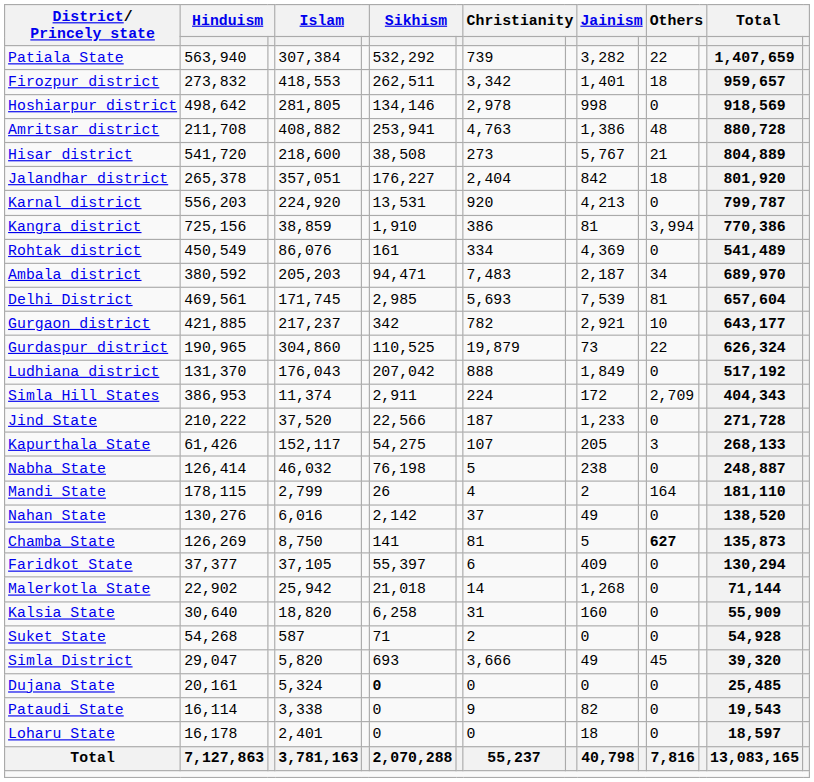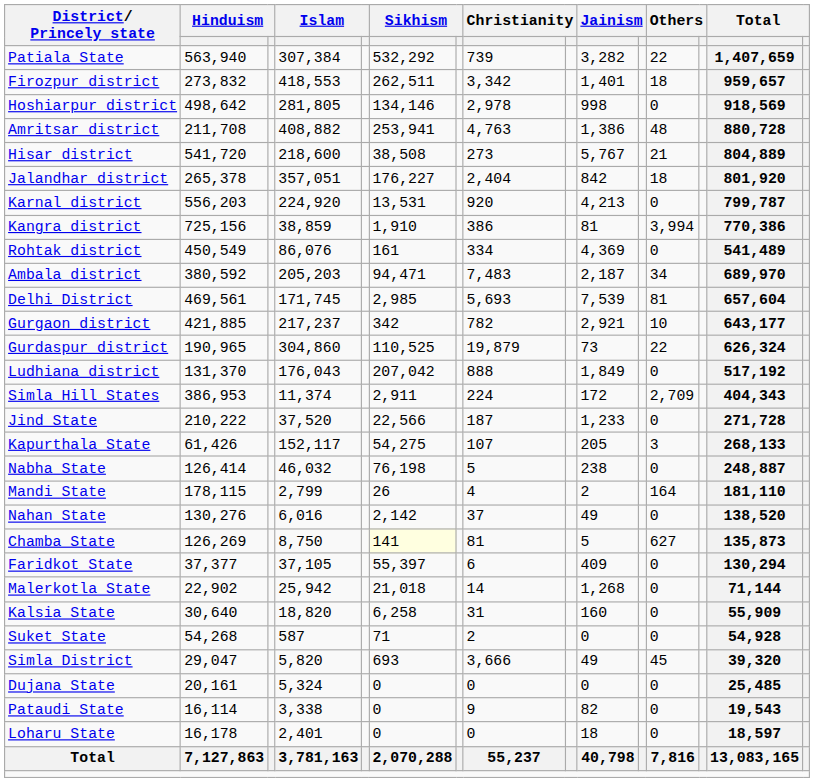Chamba State | column 6: no background -> lightyellow background
Chamba State | column 12: bold -> normal
Dujana State | column 6: bold -> normal
